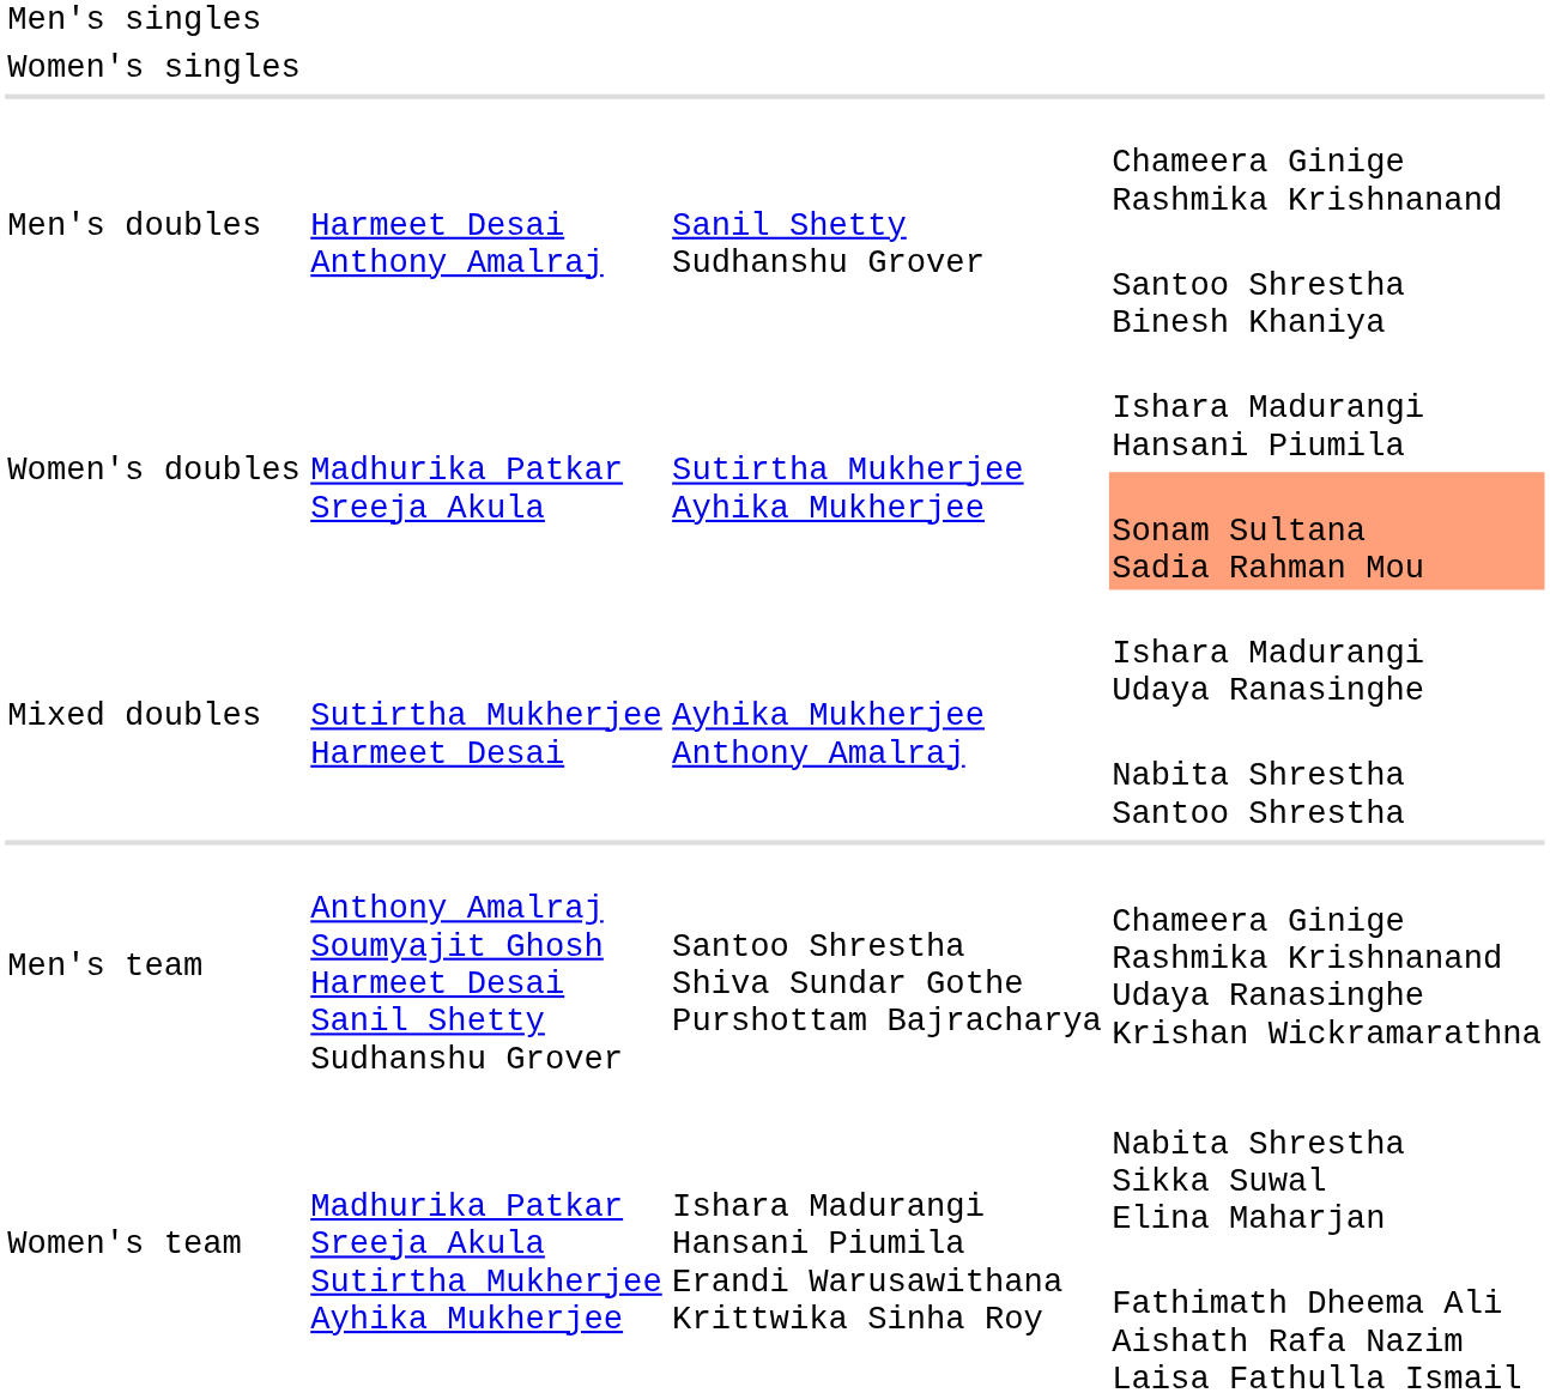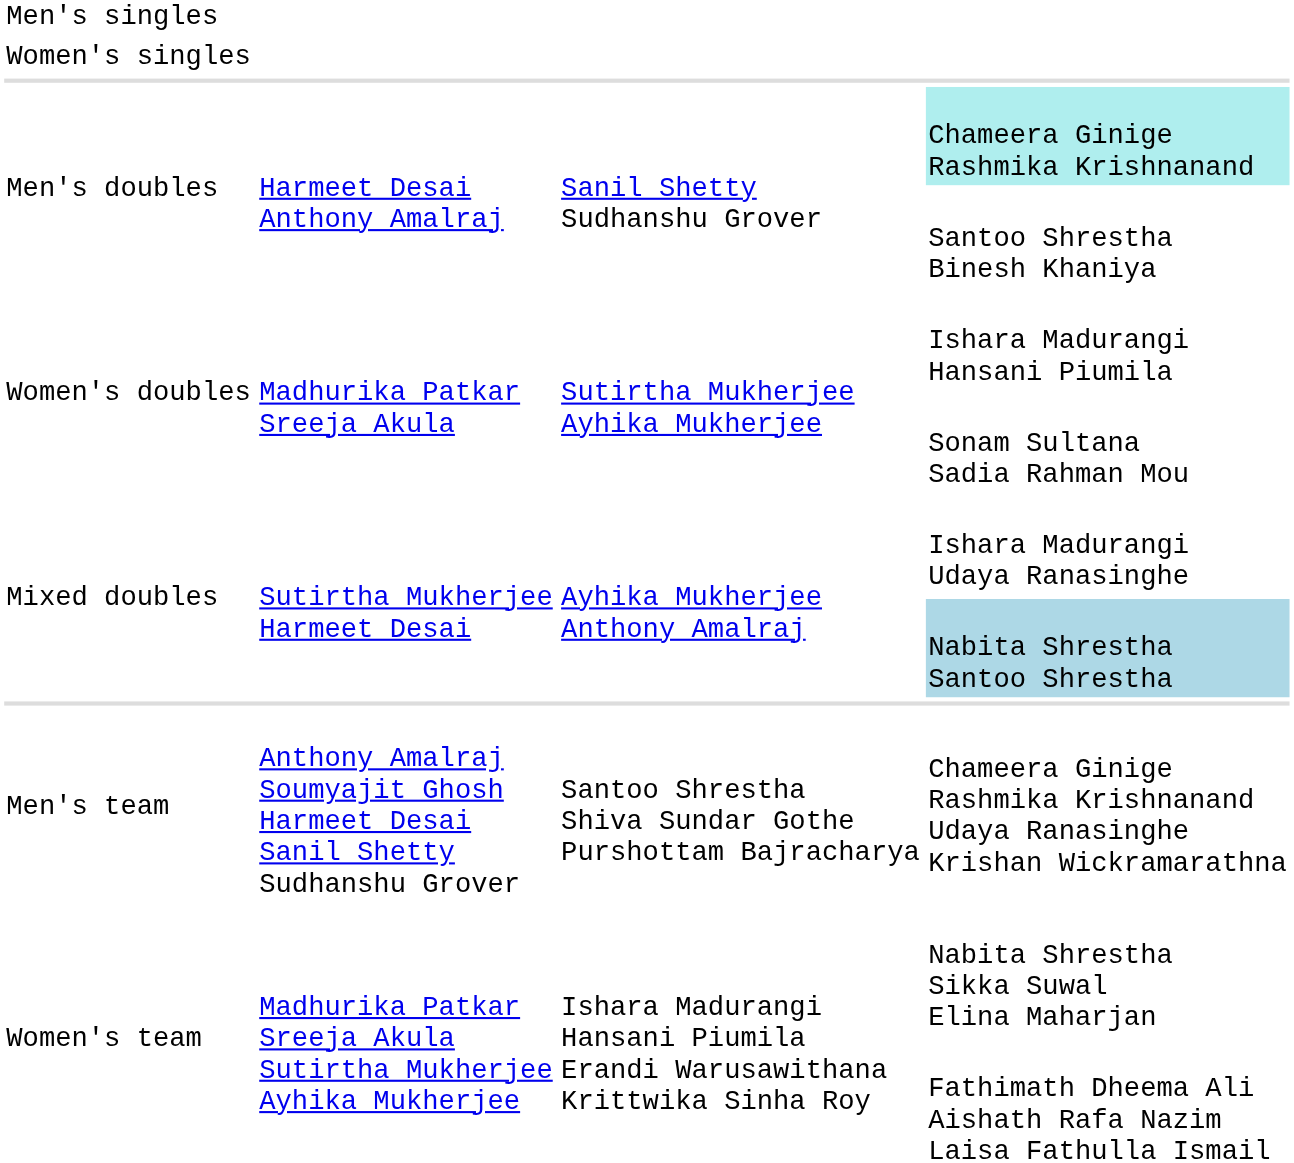Chameera Ginige Rashmika Krishnanand | column 4: no background -> paleturquoise background
Sonam Sultana Sadia Rahman Mou | column 4: lightsalmon background -> no background
Nabita Shrestha Santoo Shrestha | column 4: no background -> lightblue background
